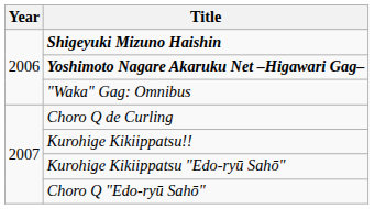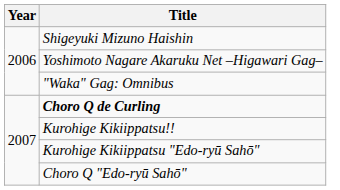Shigeyuki Mizuno Haishin | Title: bold -> normal
Yoshimoto Nagare Akaruku Net –Higawari Gag– | Title: bold -> normal
Choro Q de Curling | Title: normal -> bold
